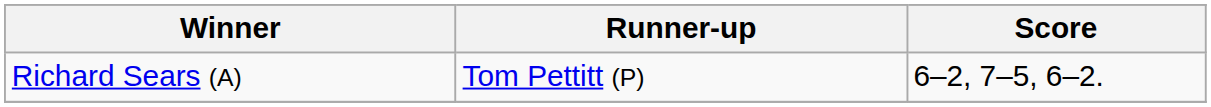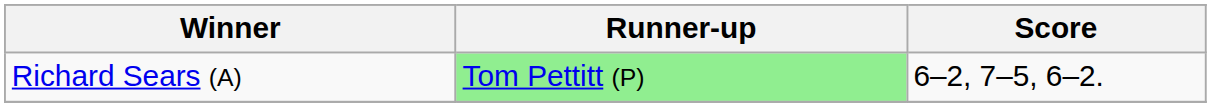Richard Sears (A) | Runner-up: no background -> lightgreen background
